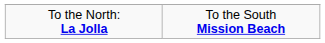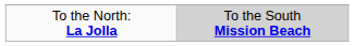To the North: La Jolla | column 2: no background -> lightgrey background
